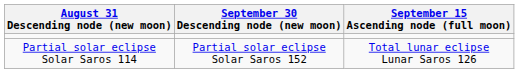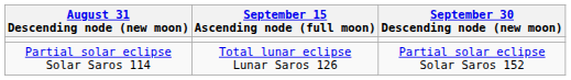columns swapped: September 15 Ascending node (full moon) <-> September 30 Descending node (new moon)
